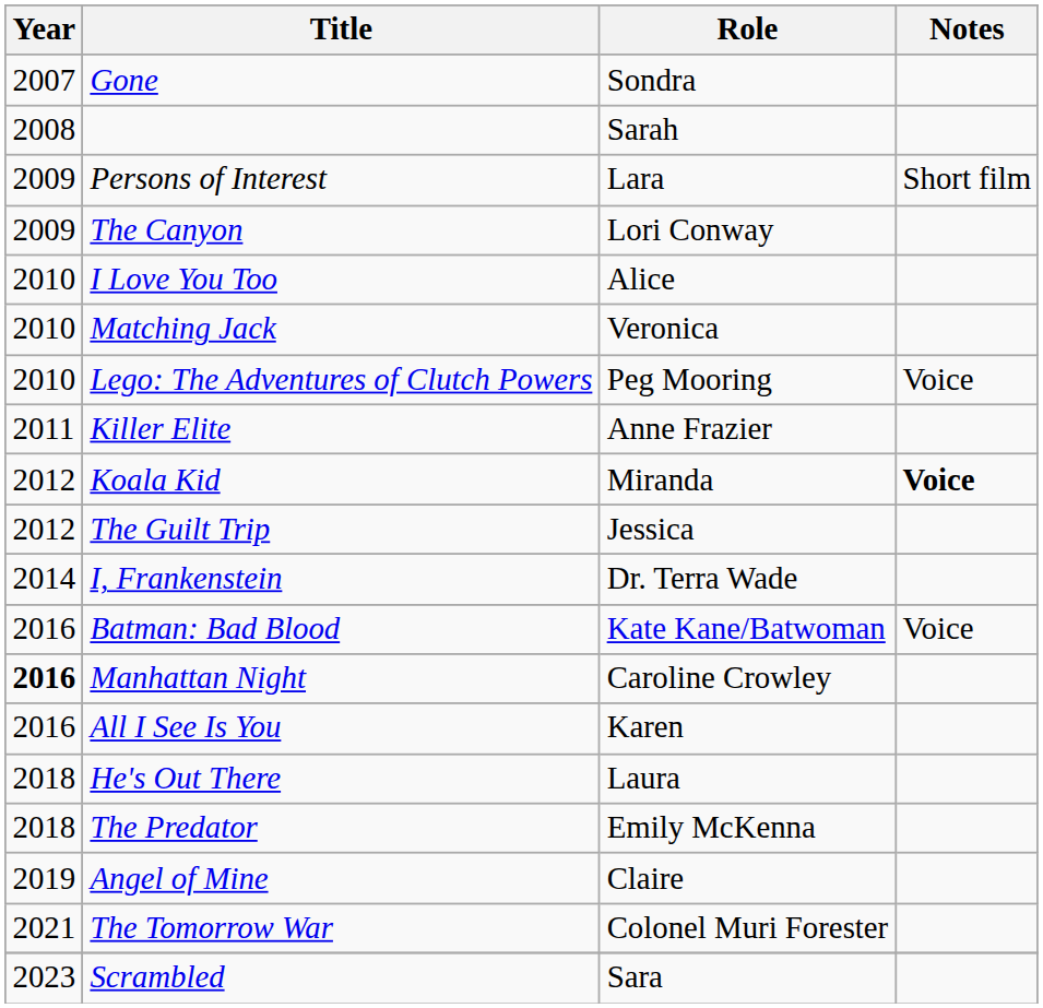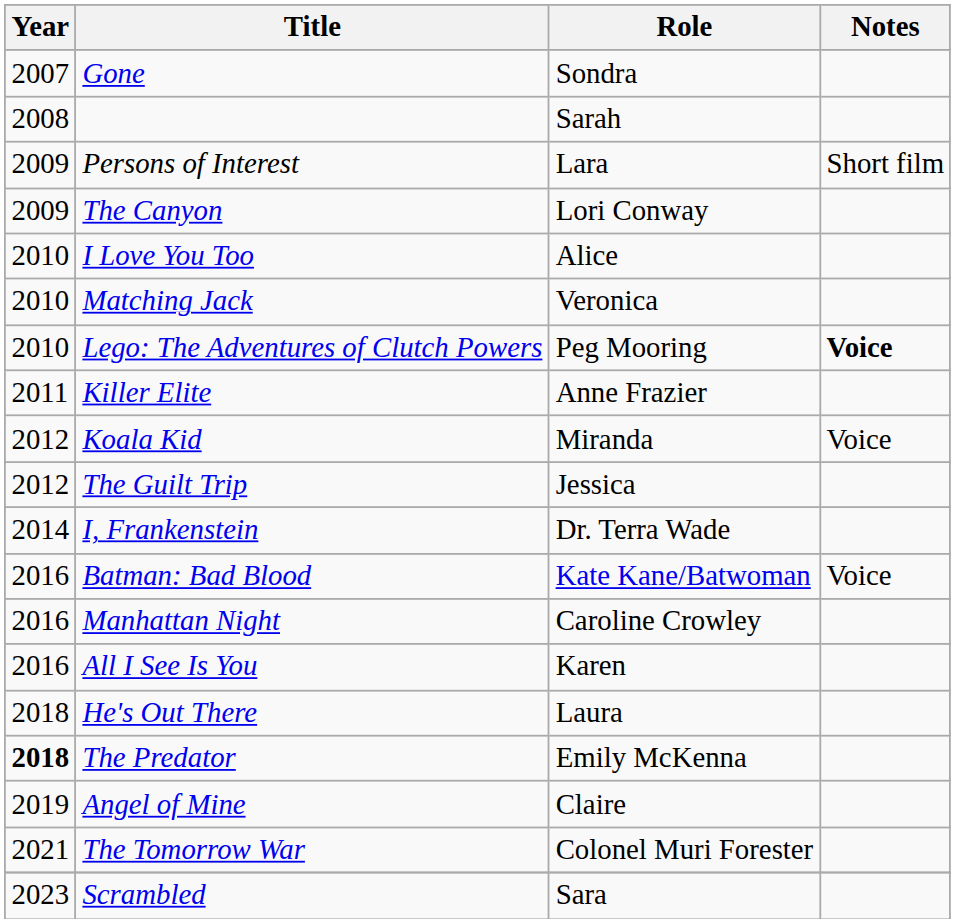Lego: The Adventures of Clutch Powers | Notes: normal -> bold
Koala Kid | Notes: bold -> normal
Manhattan Night | Year: bold -> normal
The Predator | Year: normal -> bold
